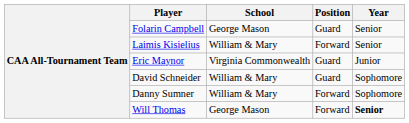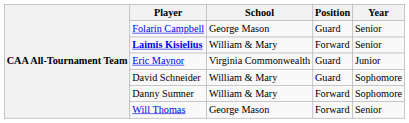row 3 | Player: normal -> bold
row 7 | Year: bold -> normal
